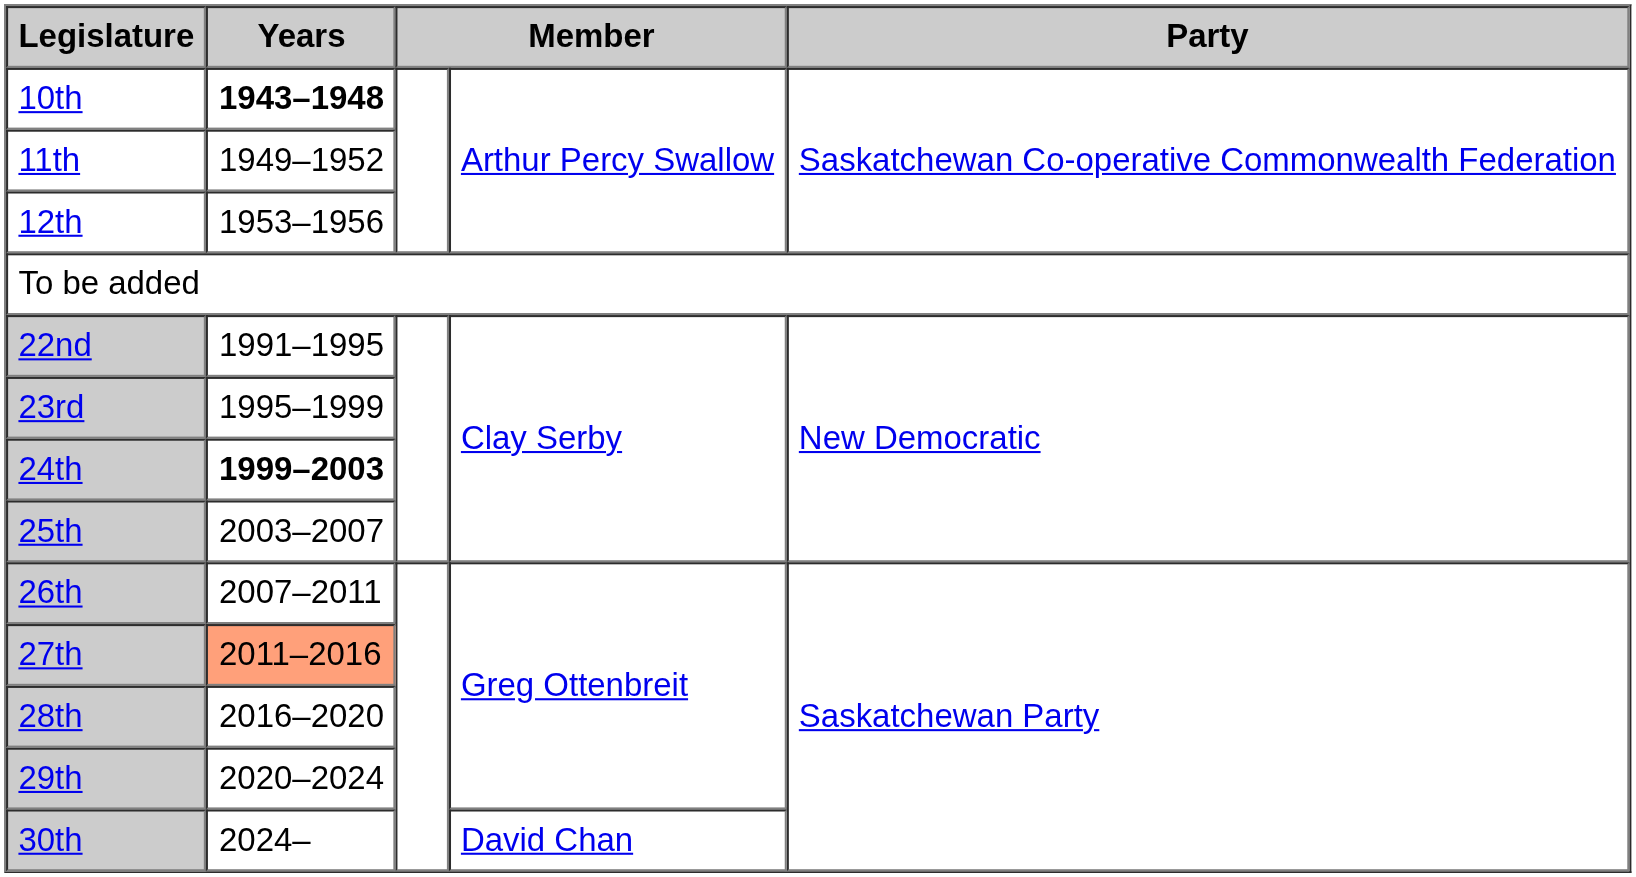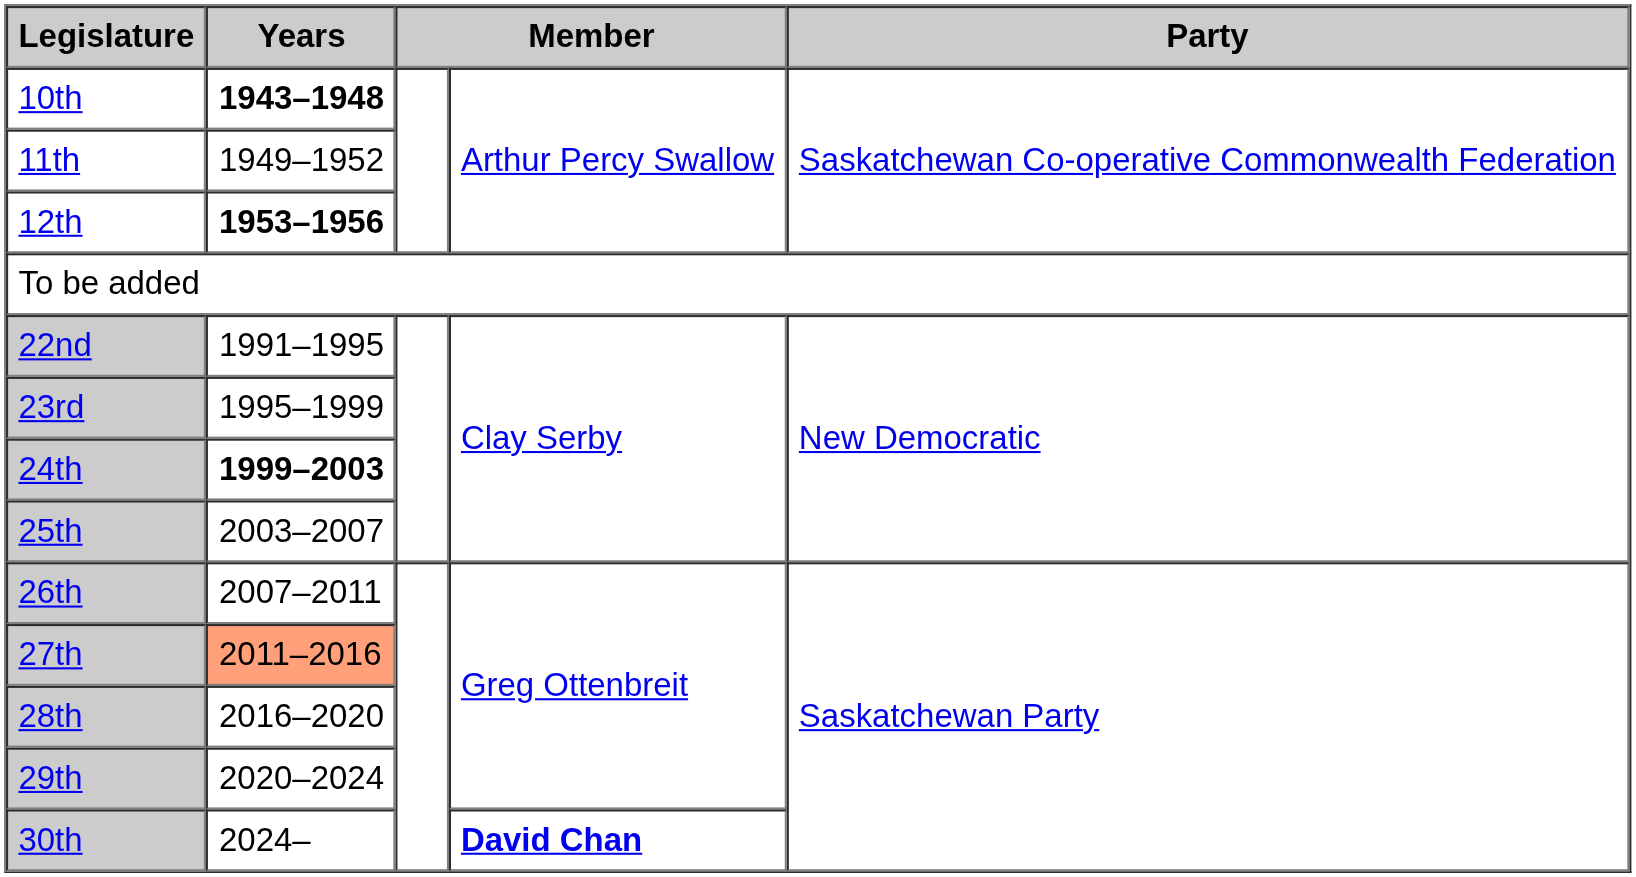12th | Years: normal -> bold
30th | column 4: normal -> bold
